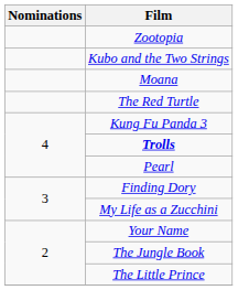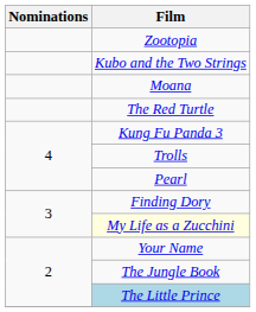Trolls | Film: bold -> normal
My Life as a Zucchini | Film: no background -> lightyellow background
The Little Prince | Film: no background -> lightblue background
